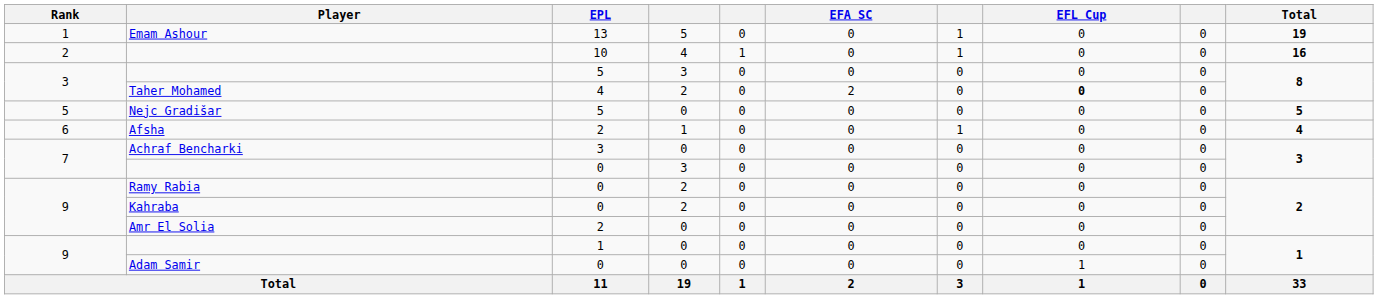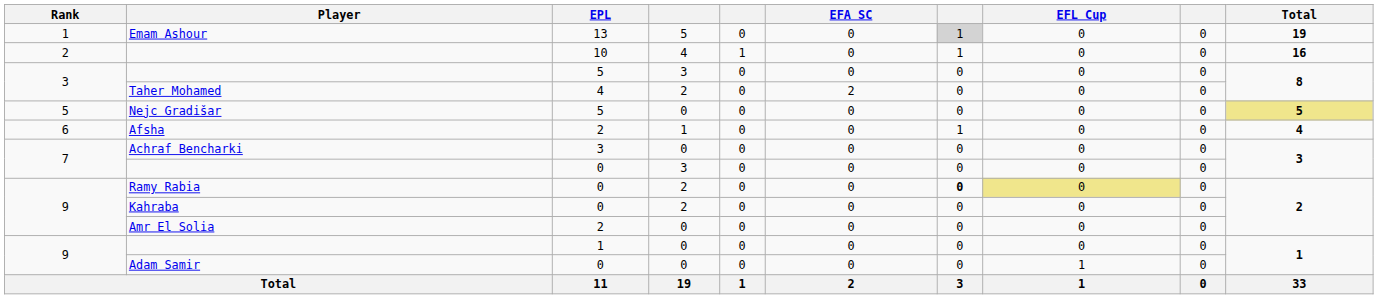Emam Ashour | column 7: no background -> lightgrey background
Taher Mohamed | EFL Cup: bold -> normal
Nejc Gradišar | Total: no background -> khaki background
Ramy Rabia | column 7: normal -> bold
Ramy Rabia | EFL Cup: no background -> khaki background
